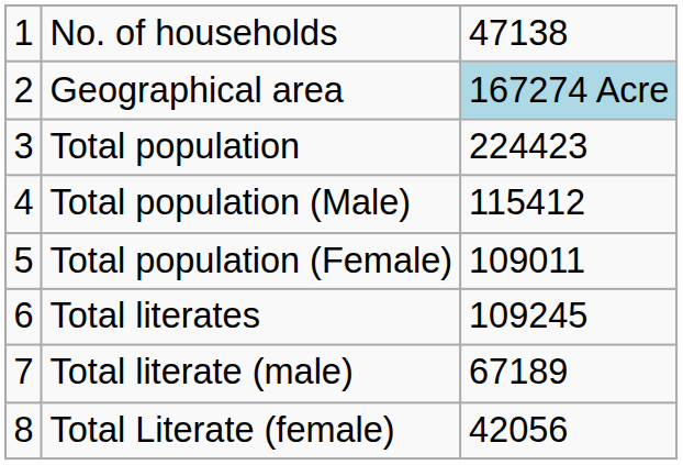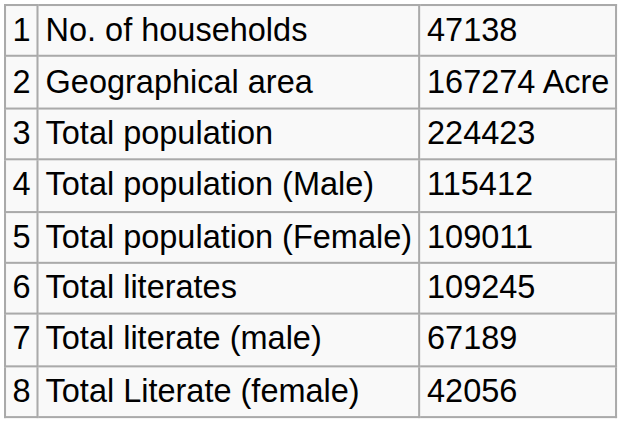Geographical area | column 3: lightblue background -> no background
